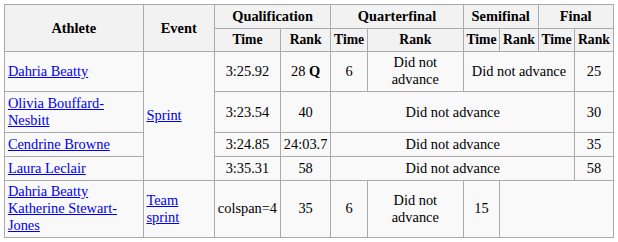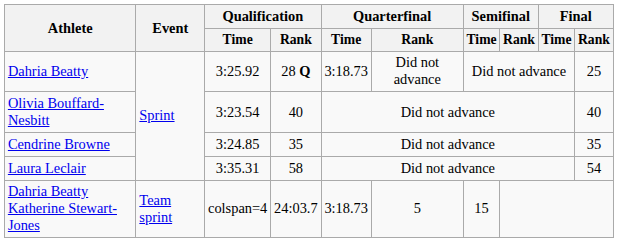Dahria Beatty | Quarterfinal / Time: 6 -> 3:18.73
Olivia Bouffard-Nesbitt | Final / Rank: 30 -> 40
Cendrine Browne | Qualification / Rank: 24:03.7 -> 35
Laura Leclair | Final / Rank: 58 -> 54
Dahria Beatty Katherine Stewart-Jones | Qualification / Rank: 35 -> 24:03.7
Dahria Beatty Katherine Stewart-Jones | Quarterfinal / Time: 6 -> 3:18.73
Dahria Beatty Katherine Stewart-Jones | Quarterfinal / Rank: Did not advance -> 5
